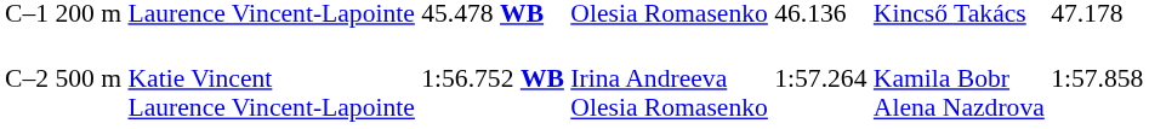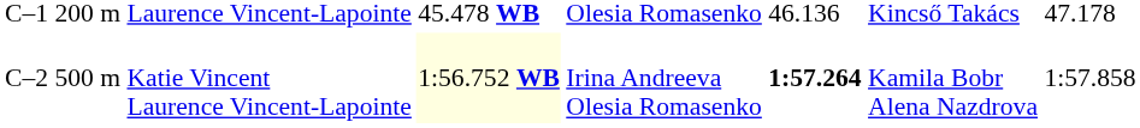C–2 500 m | column 3: no background -> lightyellow background
C–2 500 m | column 5: normal -> bold
